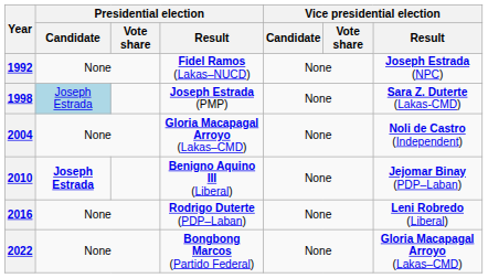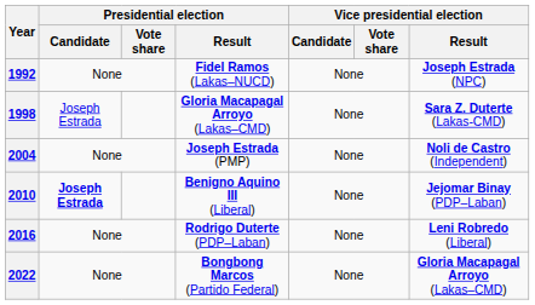1998 | Presidential election / Candidate: lightblue background -> no background
1998 | Presidential election / Result: Joseph Estrada (PMP) -> Gloria Macapagal Arroyo (Lakas–CMD)
2004 | Presidential election / Result: Gloria Macapagal Arroyo (Lakas–CMD) -> Joseph Estrada (PMP)
